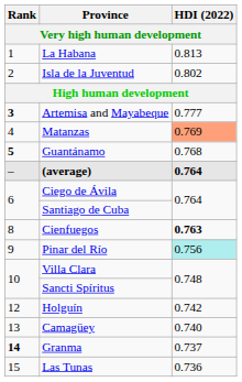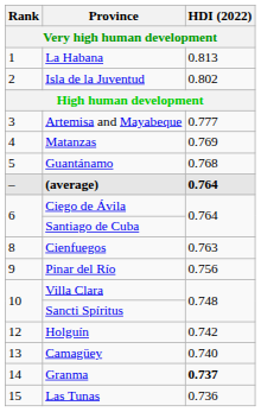Artemisa and Mayabeque | Rank: bold -> normal
Matanzas | HDI (2022): lightsalmon background -> no background
Guantánamo | Rank: bold -> normal
Cienfuegos | HDI (2022): bold -> normal
Pinar del Río | HDI (2022): paleturquoise background -> no background
Granma | Rank: bold -> normal
Granma | HDI (2022): normal -> bold
